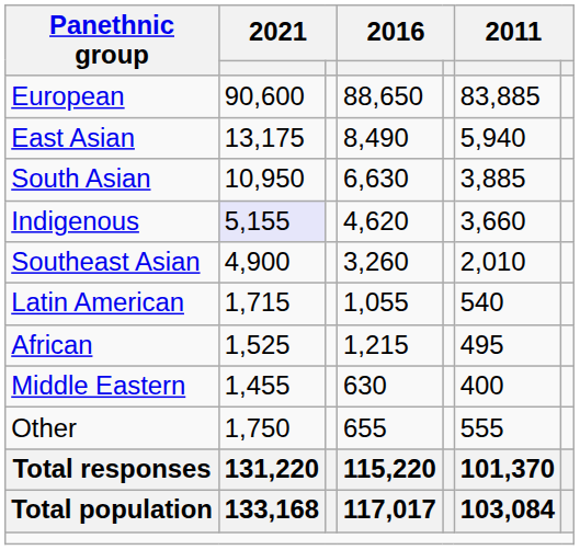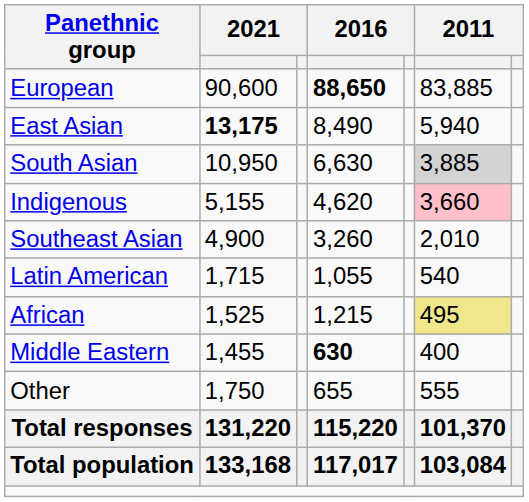European | column 4: normal -> bold
East Asian | column 2: normal -> bold
South Asian | column 6: no background -> lightgrey background
Indigenous | column 2: lavender background -> no background
Indigenous | column 6: no background -> pink background
African | column 6: no background -> khaki background
Middle Eastern | column 4: normal -> bold
